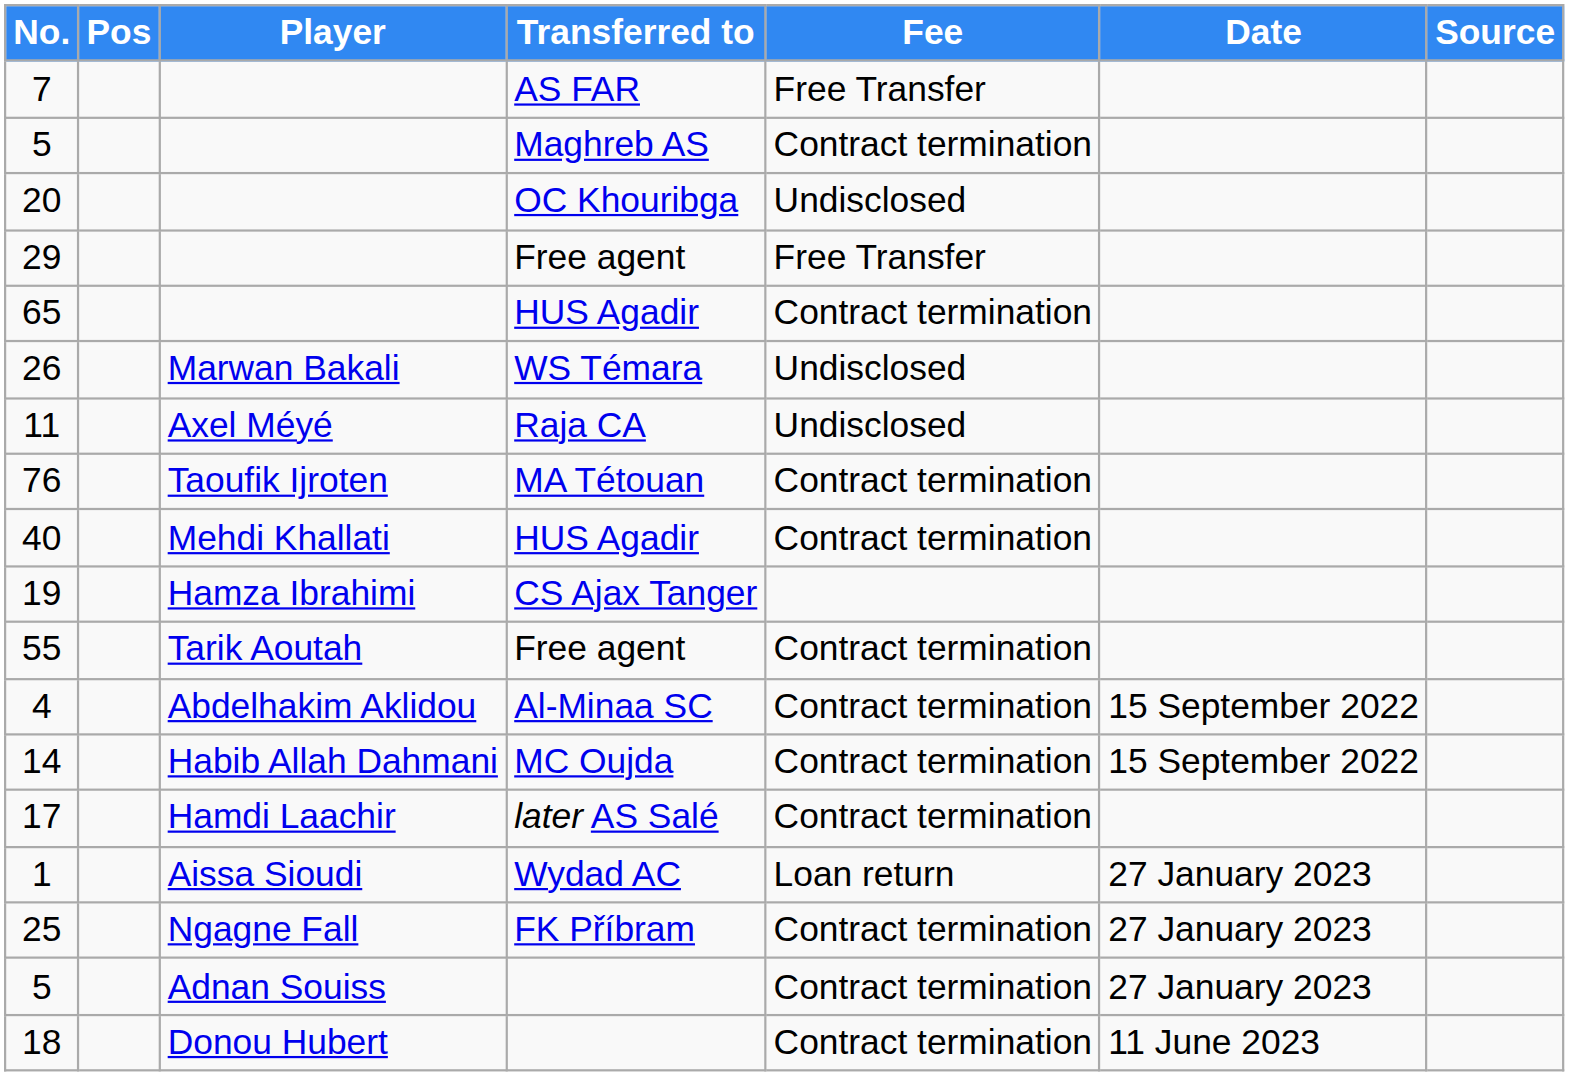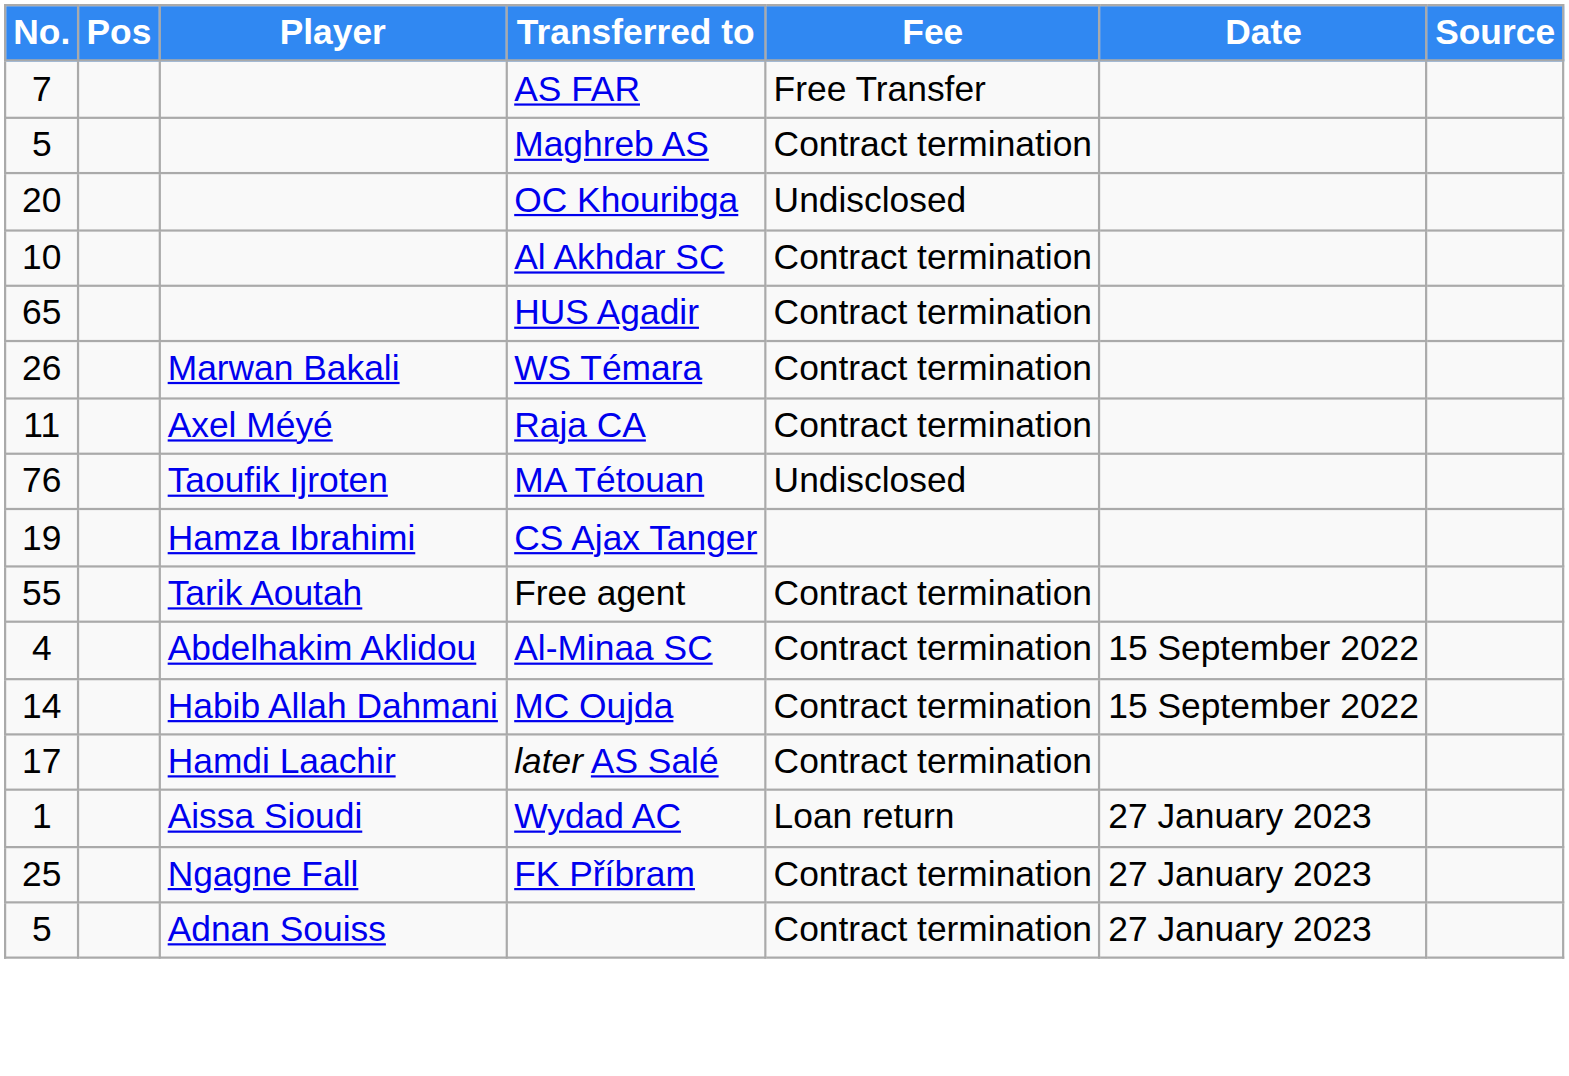- row: 29 | Free agent | Free Transfer
+ row: 10 | Al Akhdar SC | Contract termination
26 | Fee: Undisclosed -> Contract termination
11 | Fee: Undisclosed -> Contract termination
76 | Fee: Contract termination -> Undisclosed
- row: 40 | Mehdi Khallati | HUS Agadir | Contract termination
- row: 18 | Donou Hubert | Contract termination | 11 June 2023
